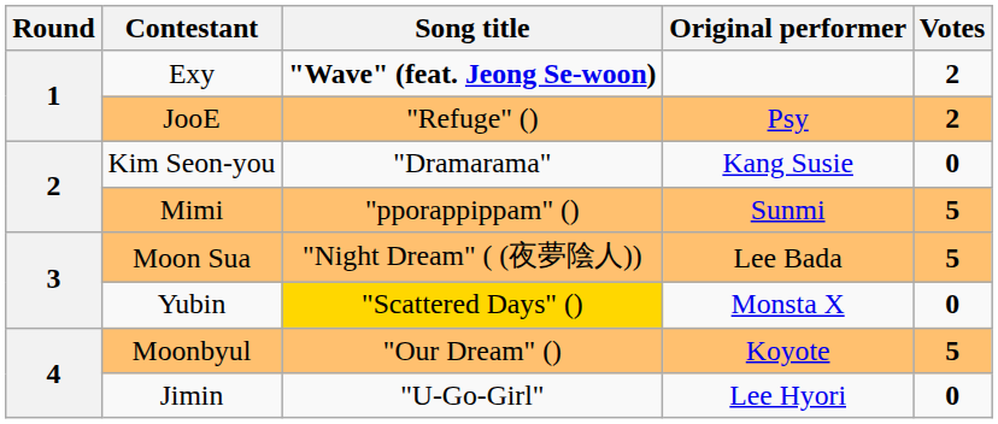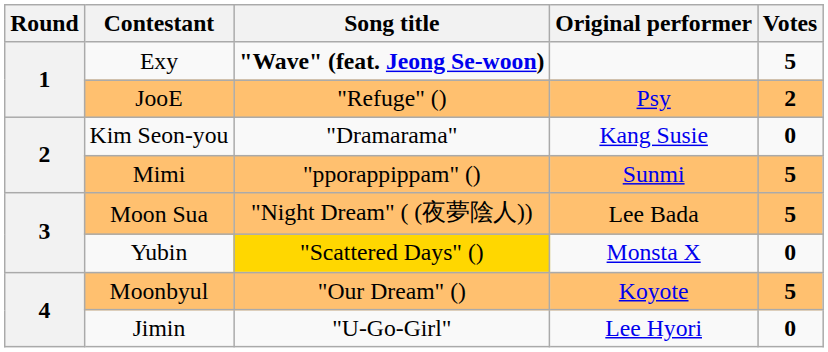Exy | Votes: 2 -> 5
